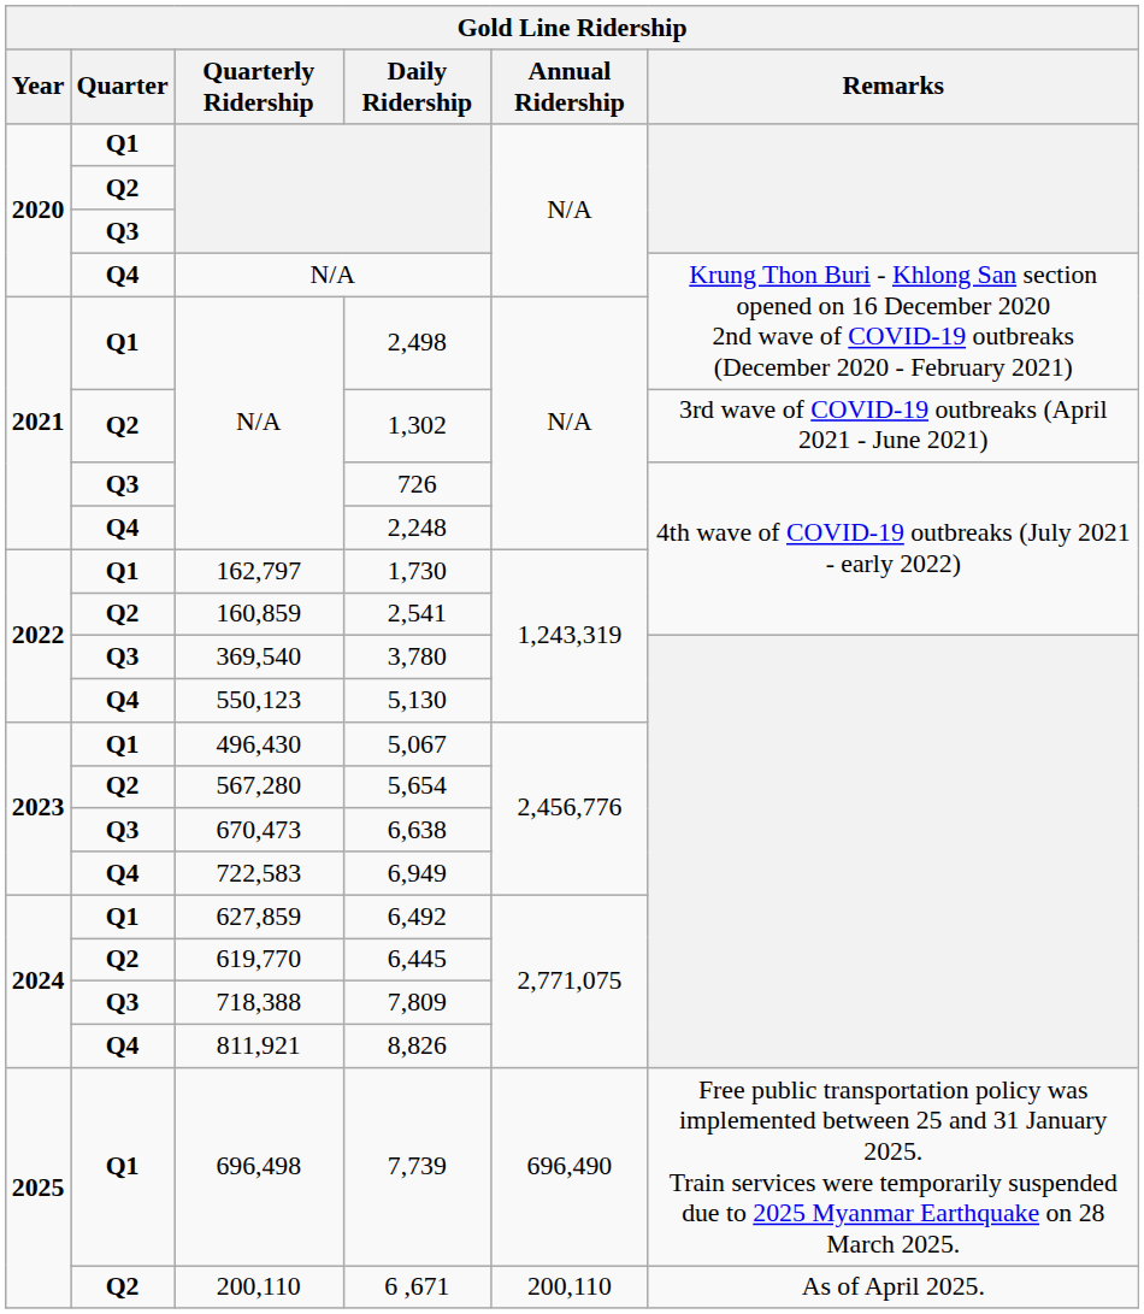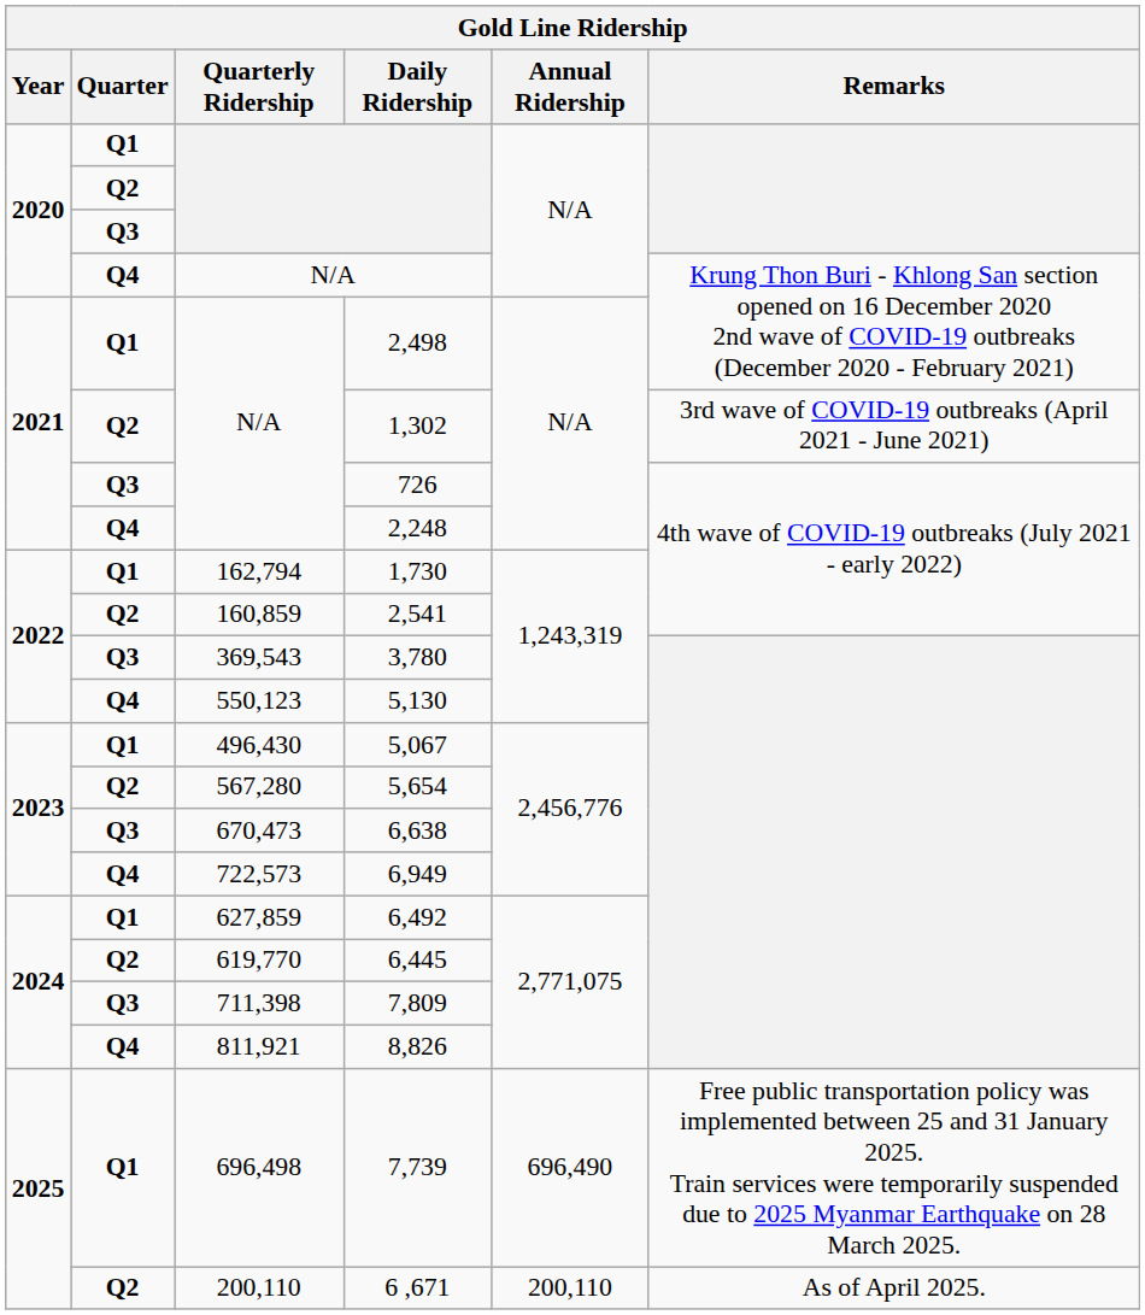1,730 | Quarterly Ridership: 162,797 -> 162,794
3,780 | Quarterly Ridership: 369,540 -> 369,543
6,949 | Quarterly Ridership: 722,583 -> 722,573
7,809 | Quarterly Ridership: 718,388 -> 711,398
